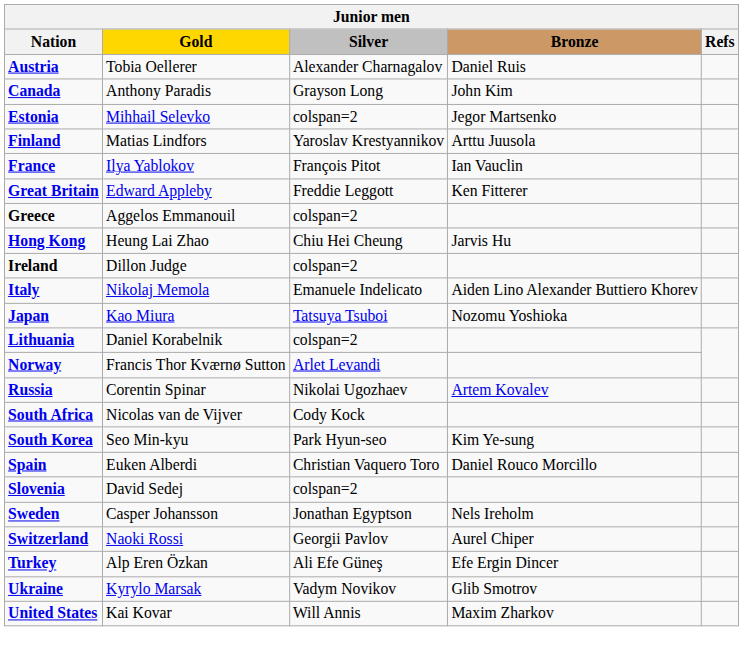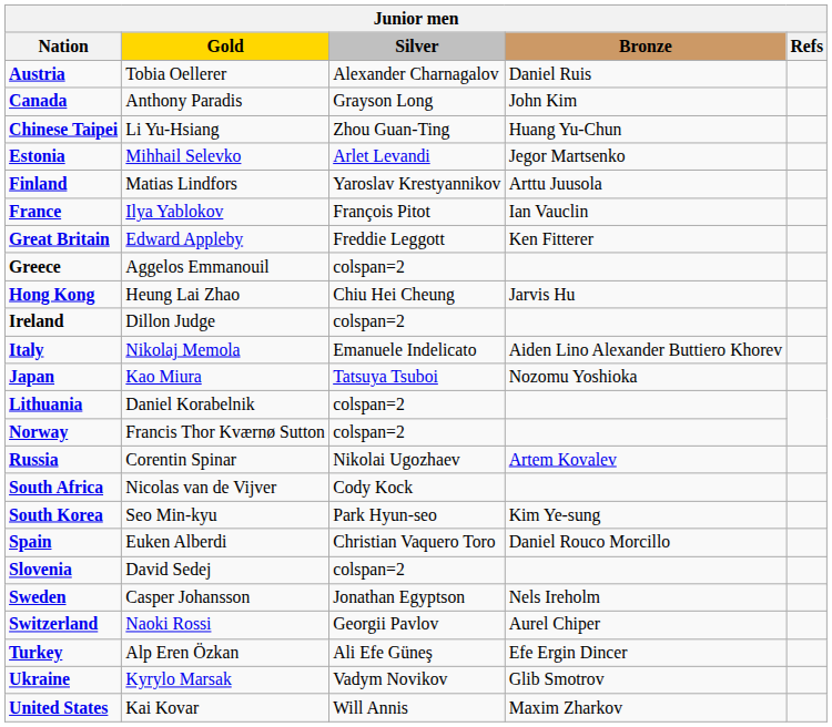+ row: Chinese Taipei | Li Yu-Hsiang | Zhou Guan-Ting | Huang Yu-Chun
Estonia | Silver: colspan=2 -> Arlet Levandi
Norway | Silver: Arlet Levandi -> colspan=2
